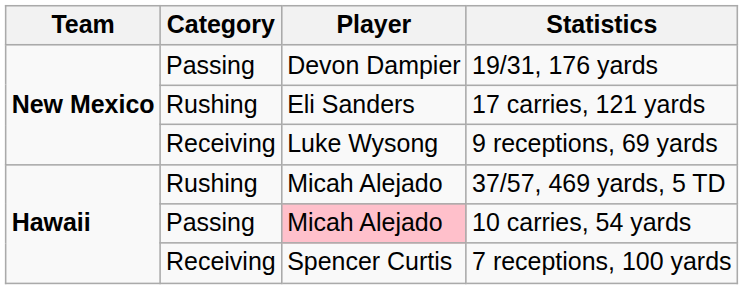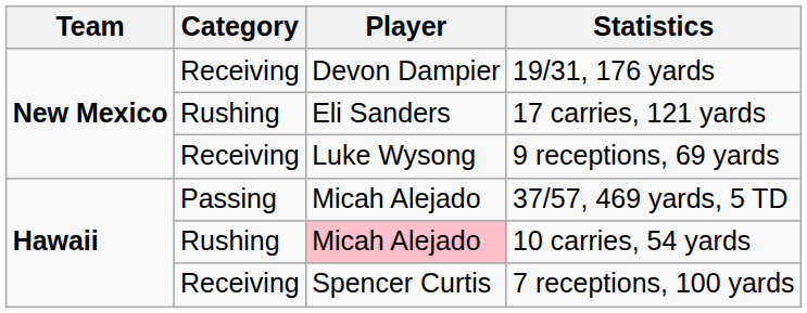19/31, 176 yards | Category: Passing -> Receiving
37/57, 469 yards, 5 TD | Category: Rushing -> Passing
10 carries, 54 yards | Category: Passing -> Rushing
